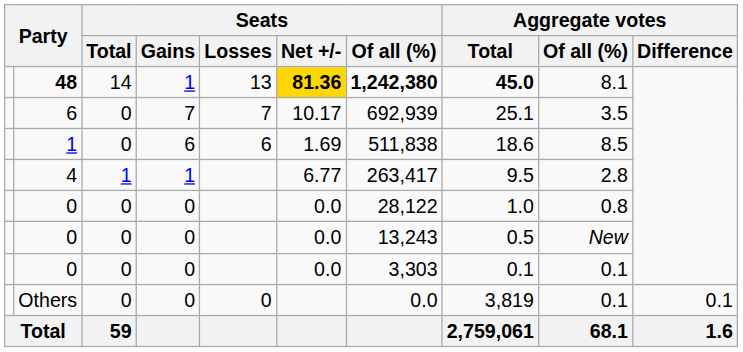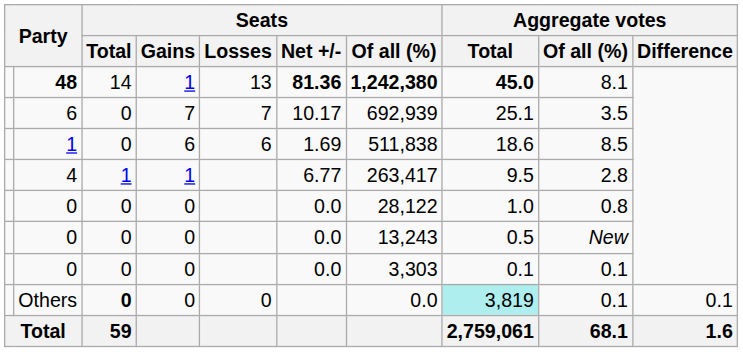48 | Seats / Net +/-: gold background -> no background
Others | Seats / Total: normal -> bold
Others | Aggregate votes / Total: no background -> paleturquoise background
